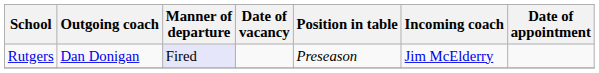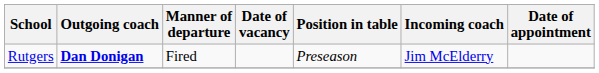Rutgers | Outgoing coach: normal -> bold
Rutgers | Manner of departure: lavender background -> no background
